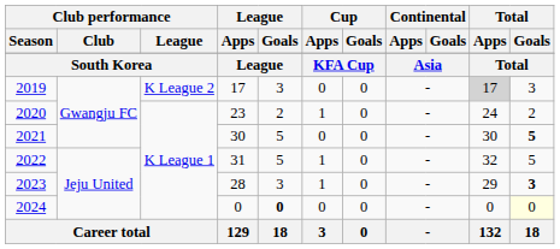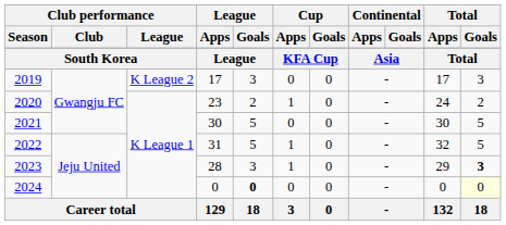2019 | Total / Apps: lightgrey background -> no background
2021 | Total / Goals: bold -> normal
